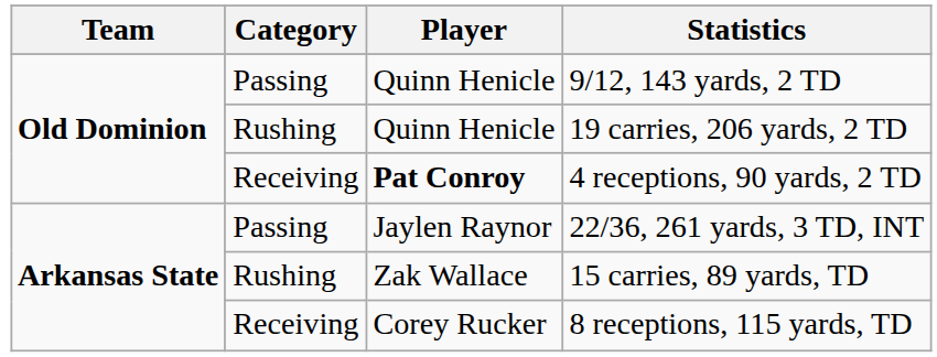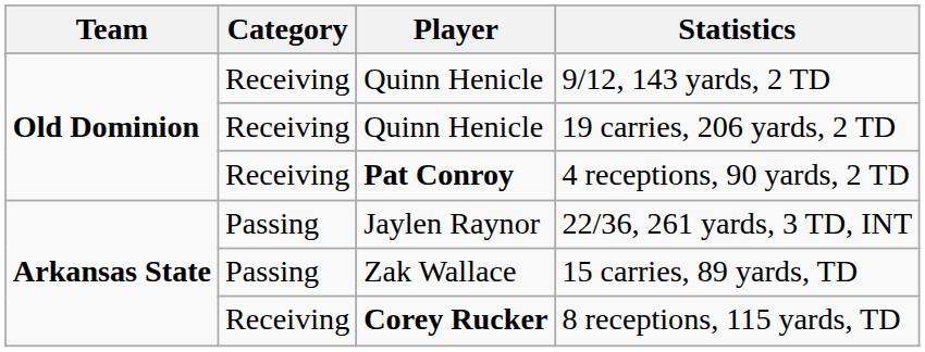9/12, 143 yards, 2 TD | Category: Passing -> Receiving
19 carries, 206 yards, 2 TD | Category: Rushing -> Receiving
15 carries, 89 yards, TD | Category: Rushing -> Passing
8 receptions, 115 yards, TD | Player: normal -> bold
